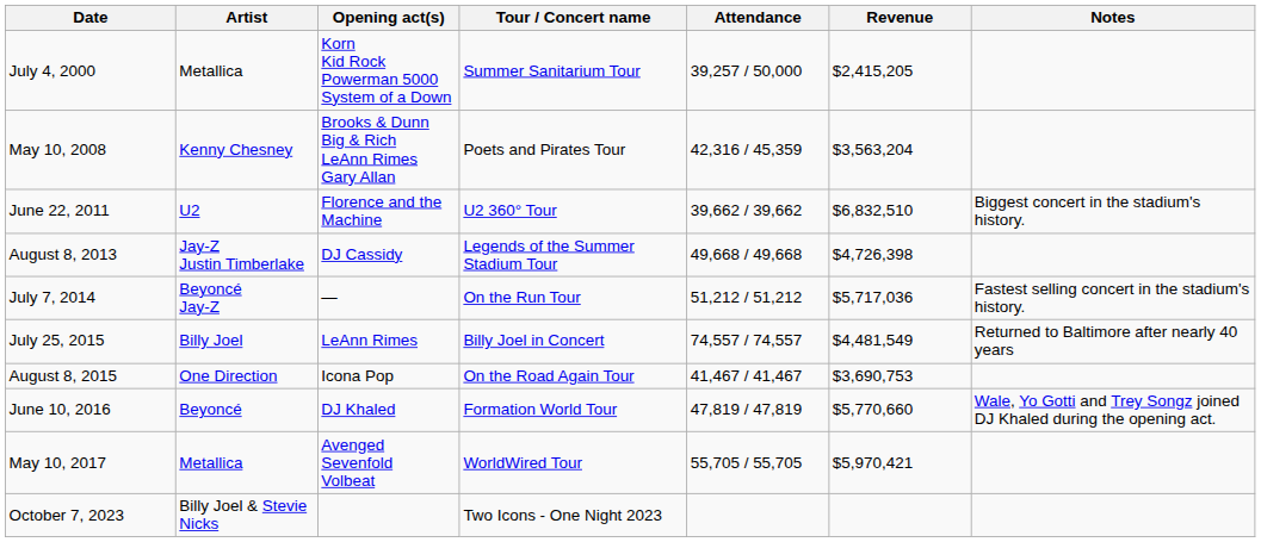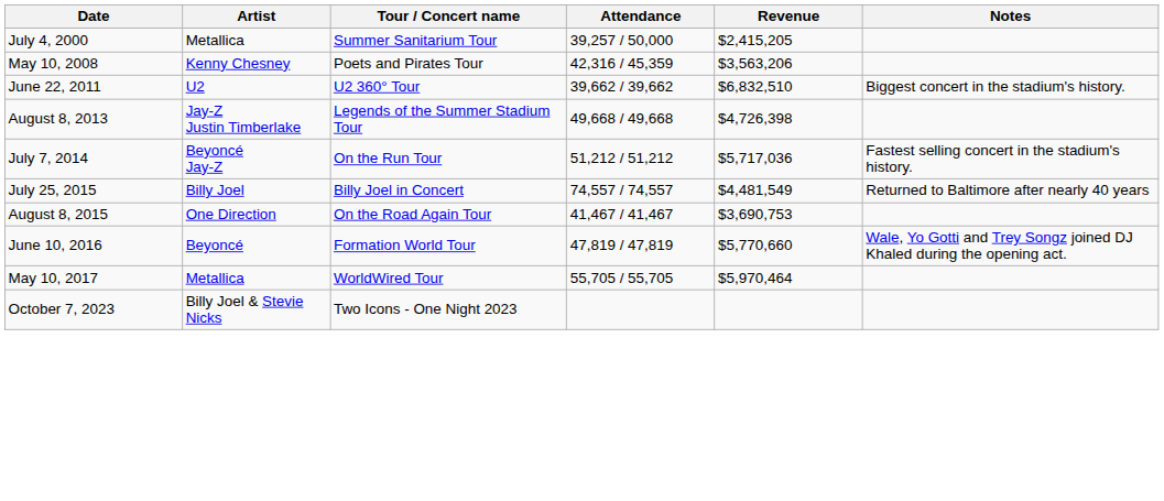- column: Opening act(s) | Korn Kid Rock Powerman 5000 System of a Down | Brooks & Dunn Big & Rich LeAnn Rimes Gary Allan | Florence and the Machine | DJ Cassidy | — | LeAnn Rimes | Icona Pop | DJ Khaled | Avenged Sevenfold Volbeat
May 10, 2008 | Revenue: $3,563,204 -> $3,563,206
May 10, 2017 | Revenue: $5,970,421 -> $5,970,464
